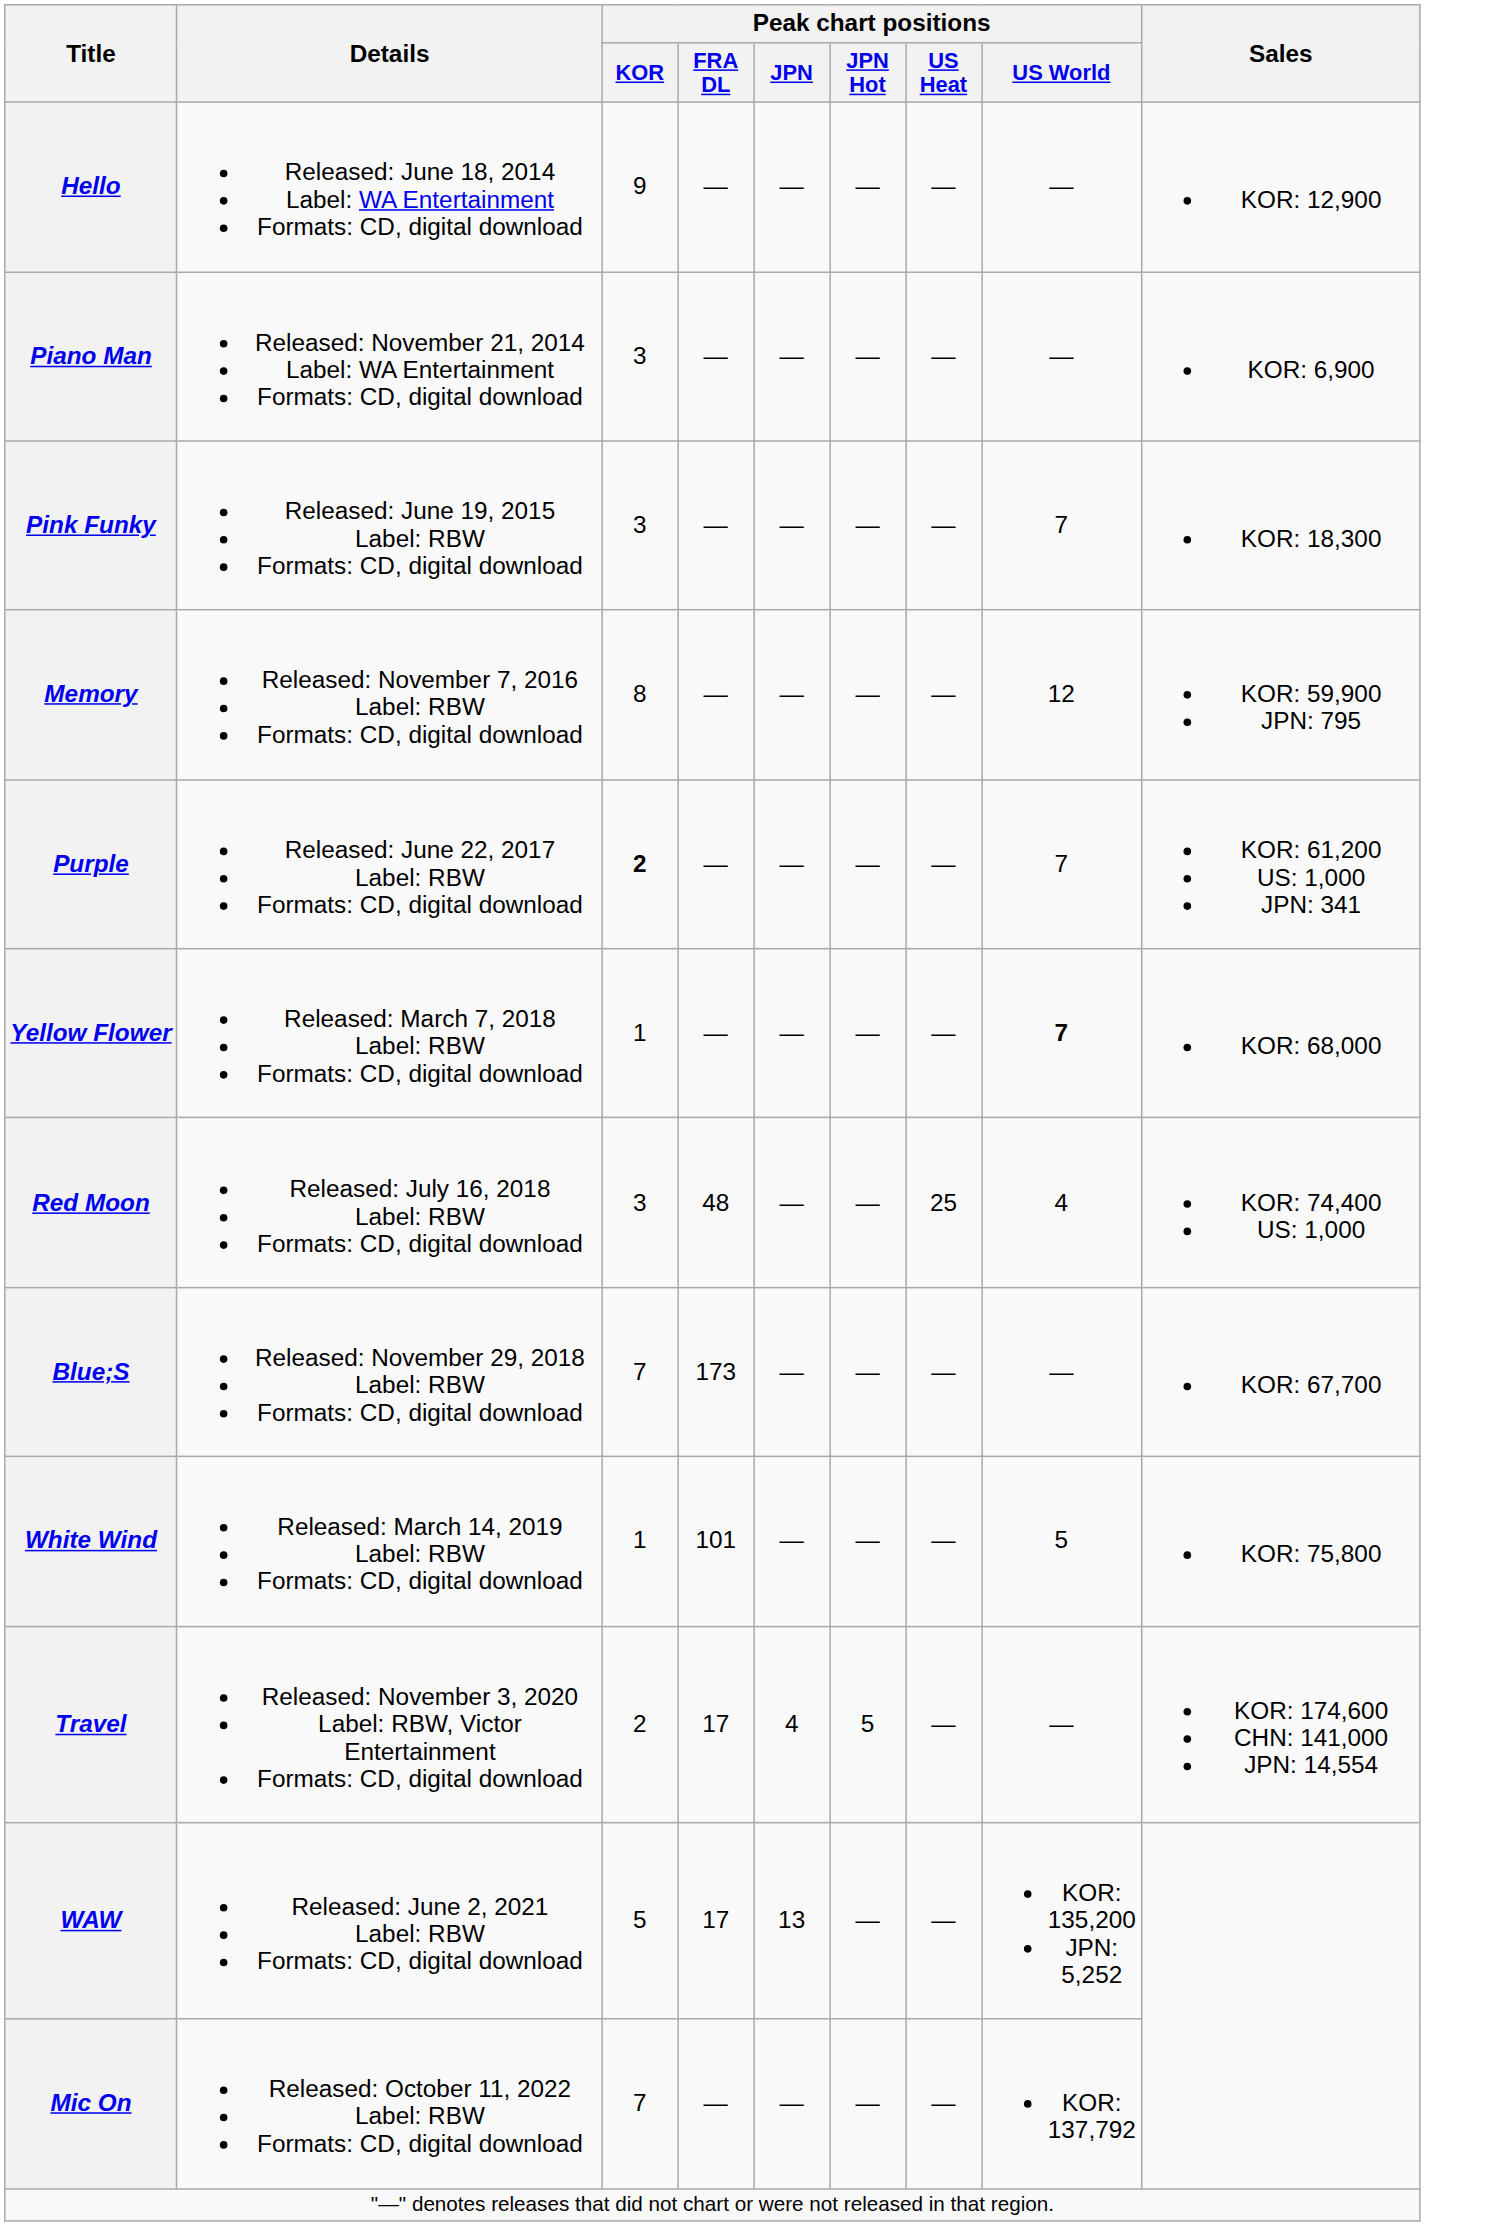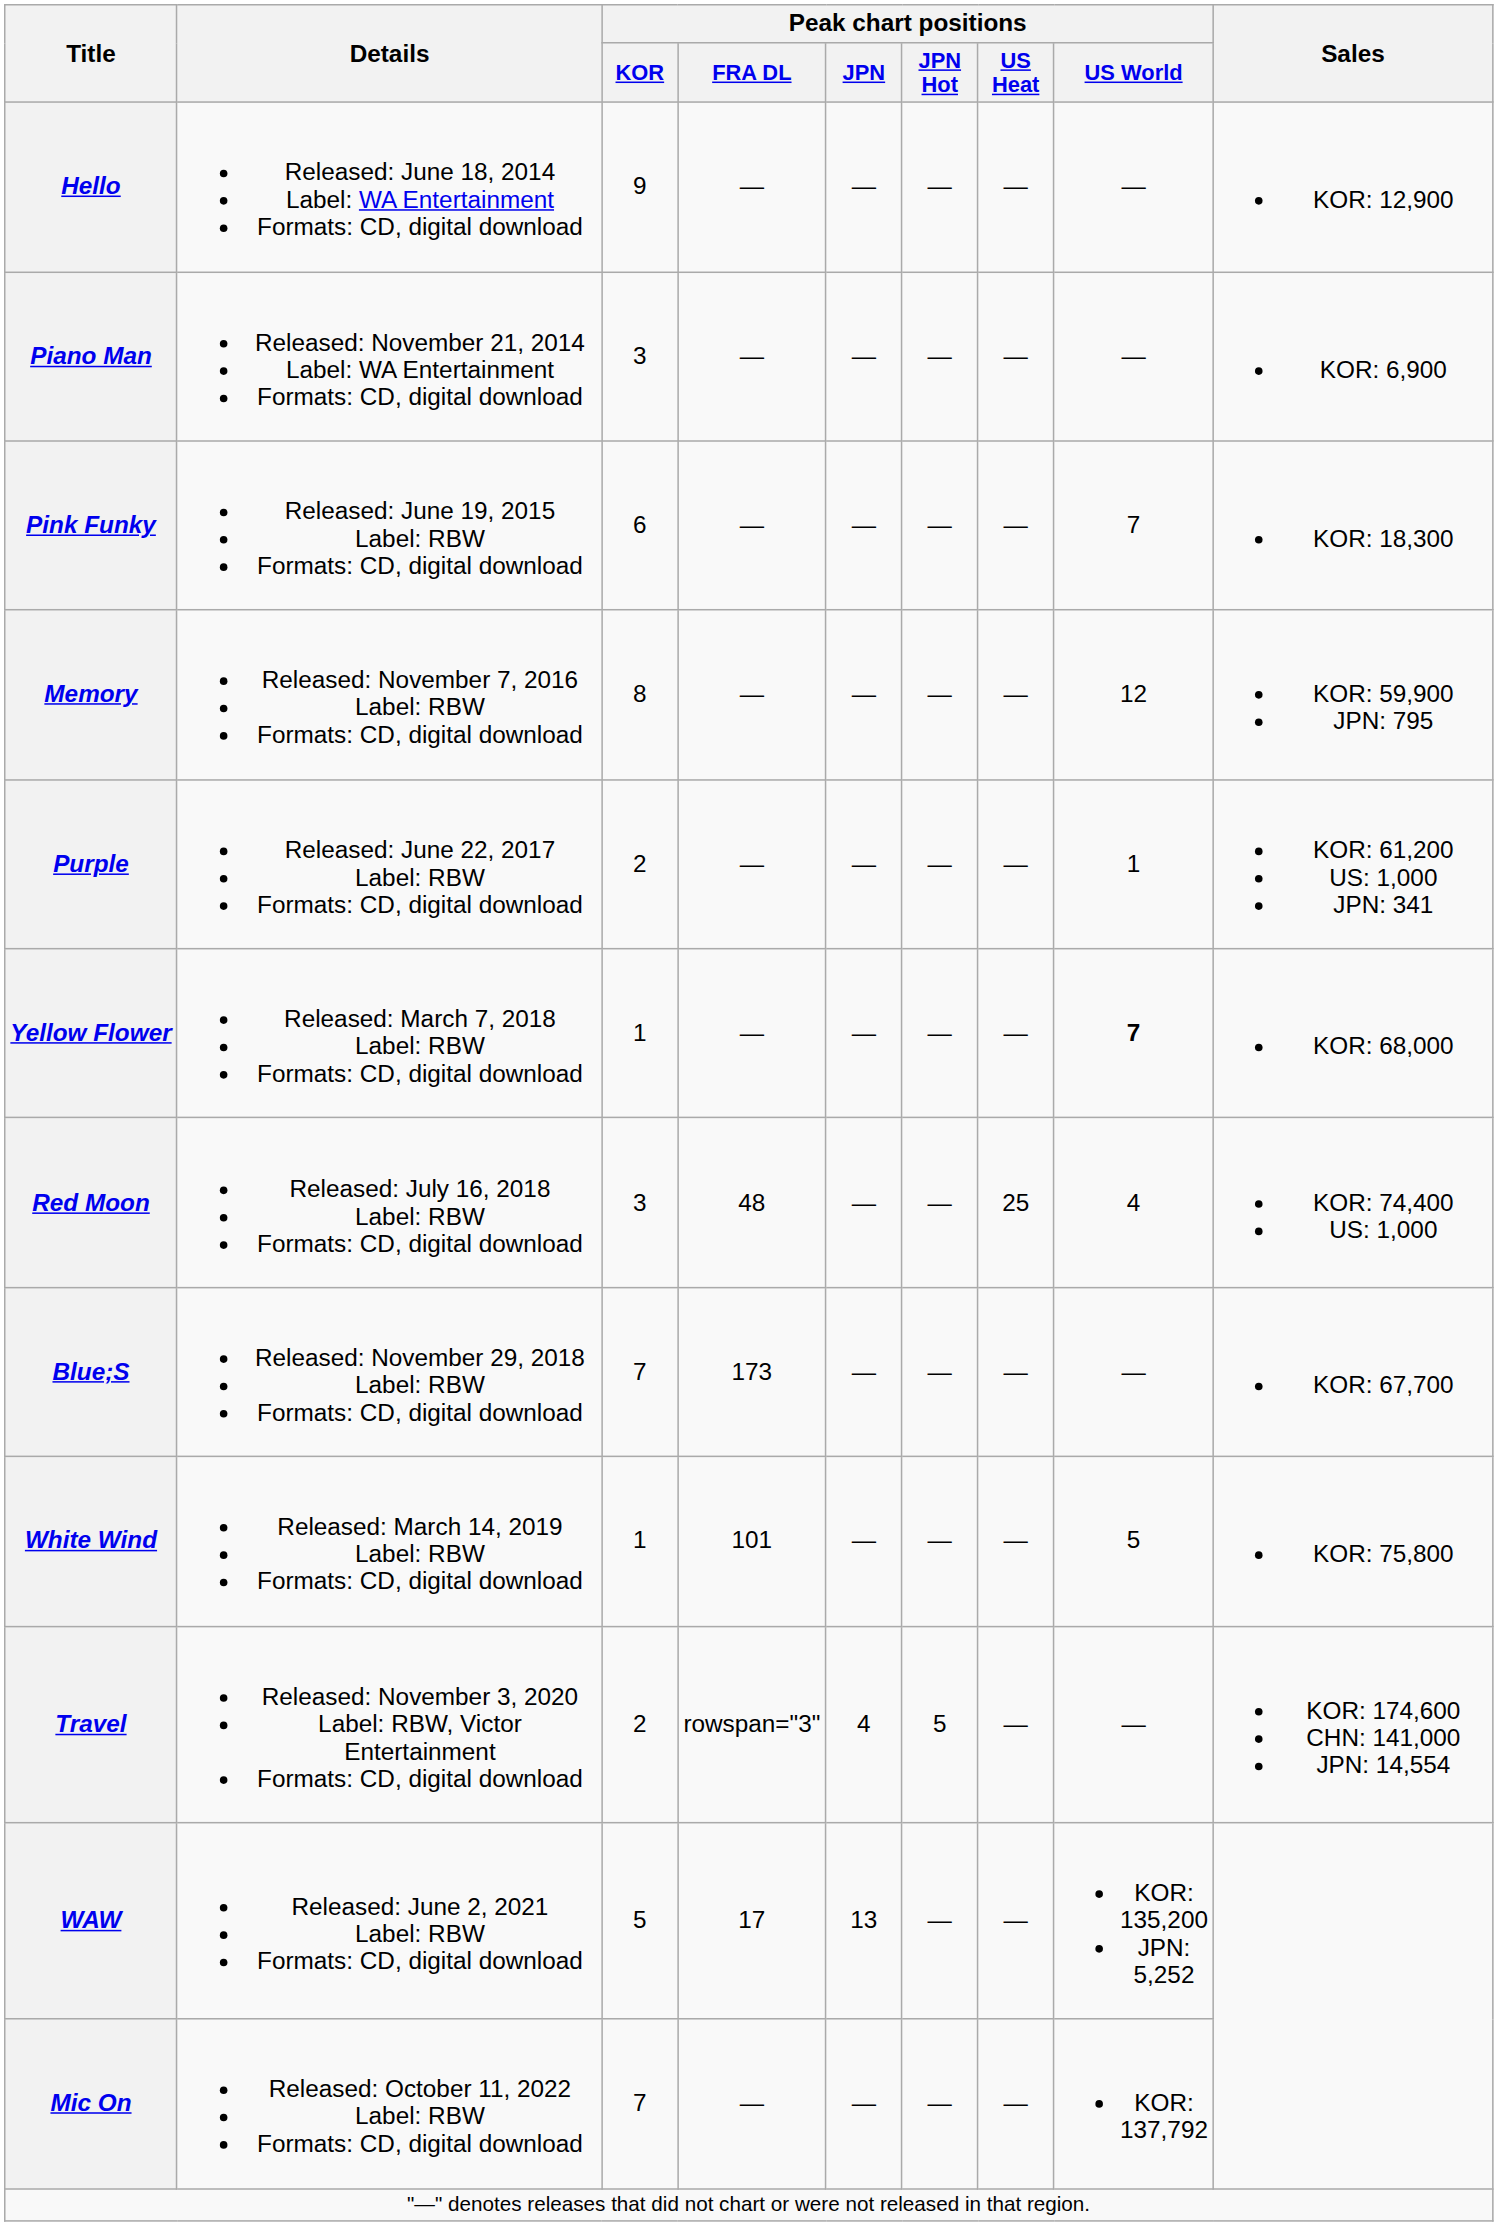Pink Funky | Peak chart positions / KOR: 3 -> 6
Purple | Peak chart positions / KOR: bold -> normal
Purple | Peak chart positions / US World: 7 -> 1
Travel | Peak chart positions / FRA DL: 17 -> rowspan="3"
